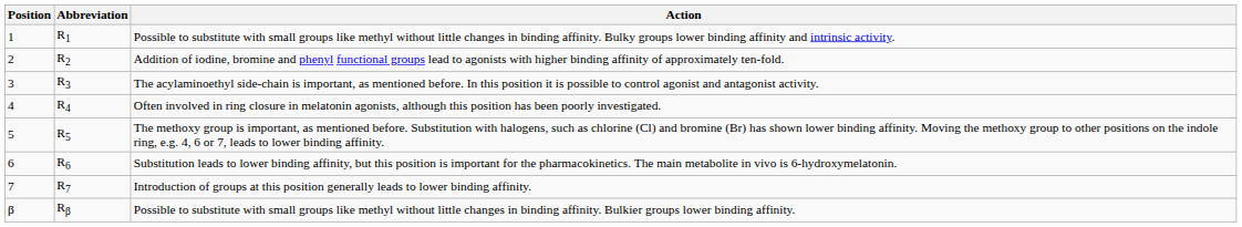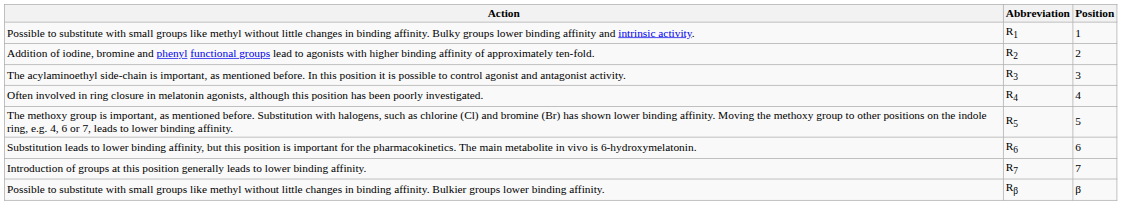columns swapped: Position <-> Action
